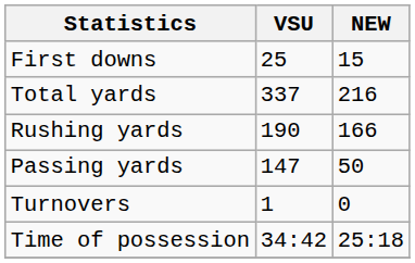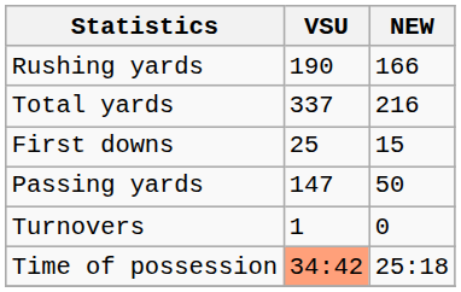rows swapped: First downs <-> Rushing yards
Time of possession | VSU: no background -> lightsalmon background
